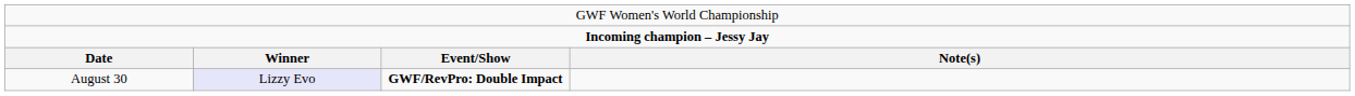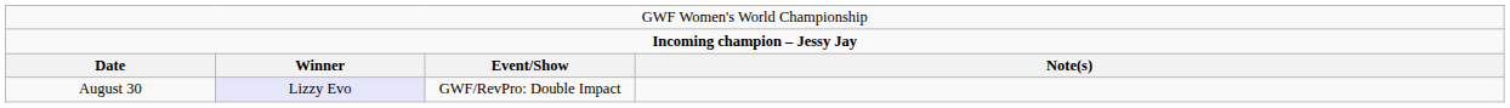August 30 | column 3: bold -> normal
